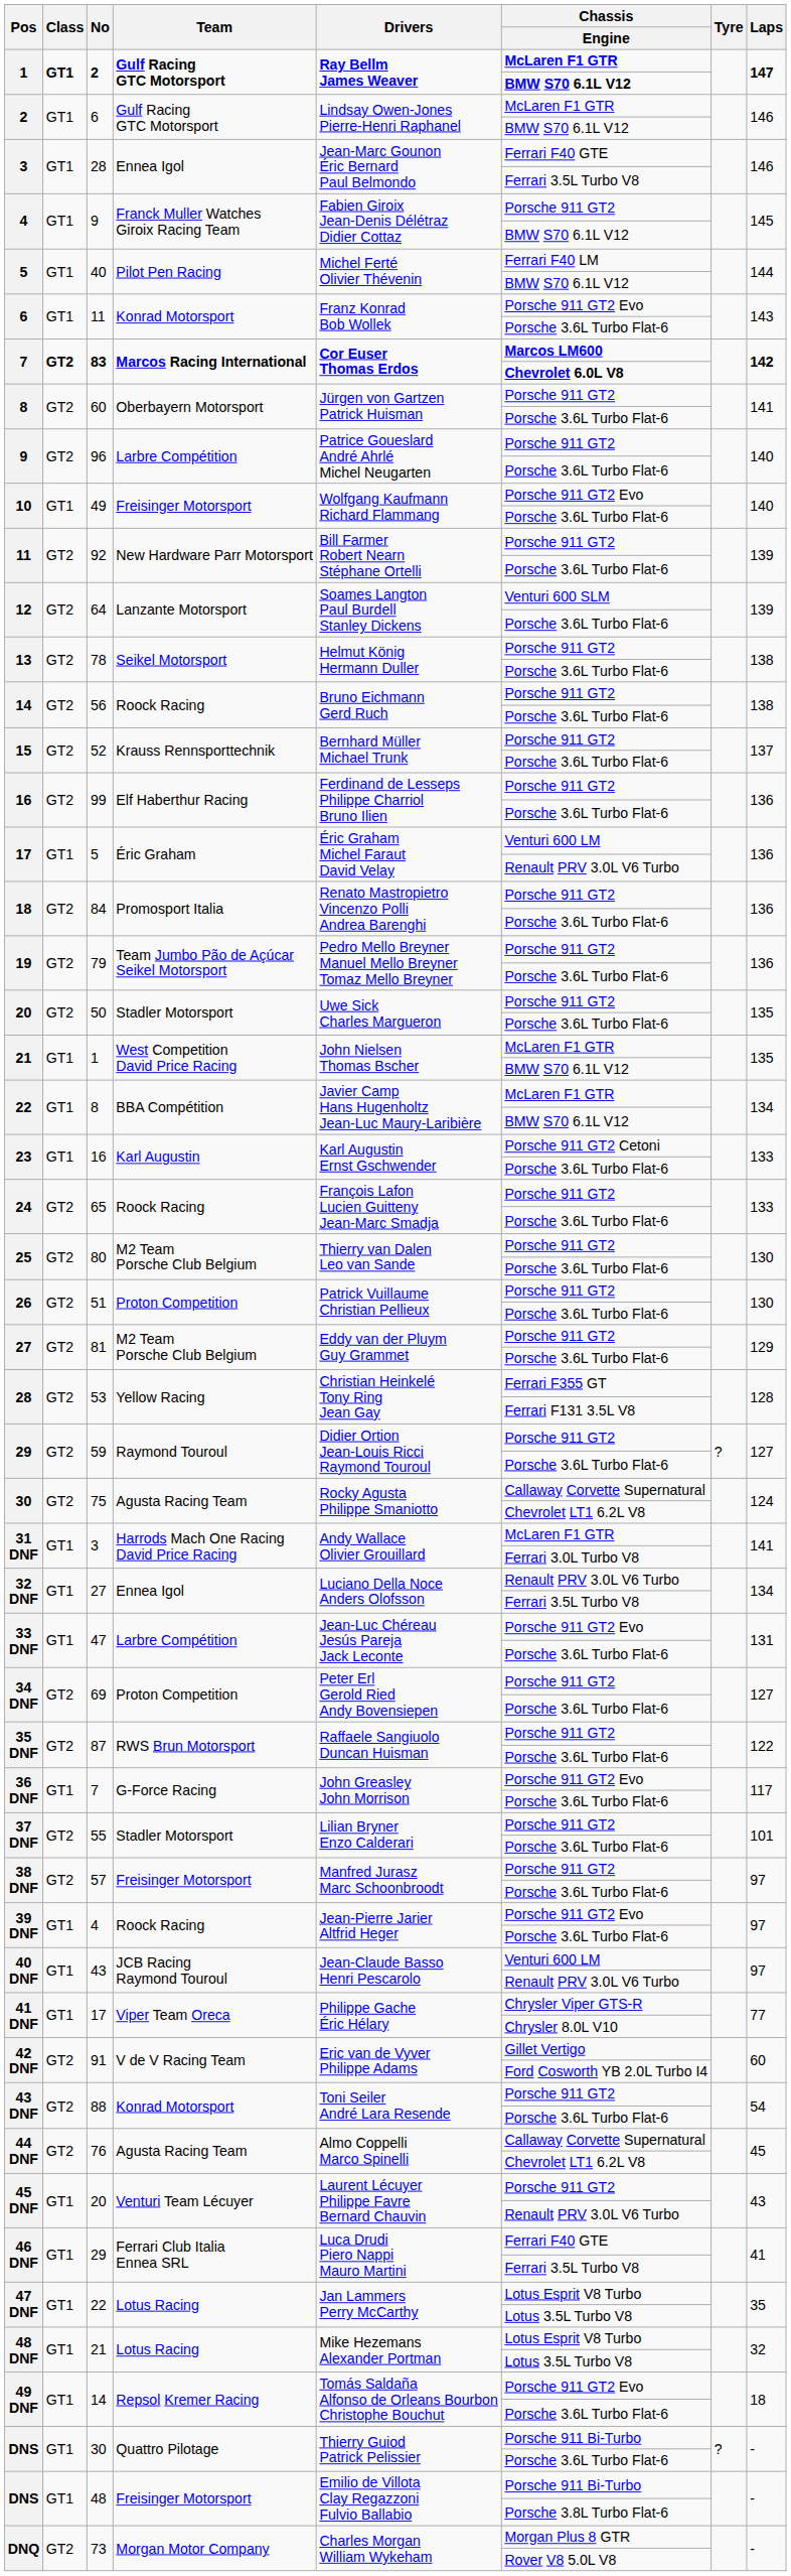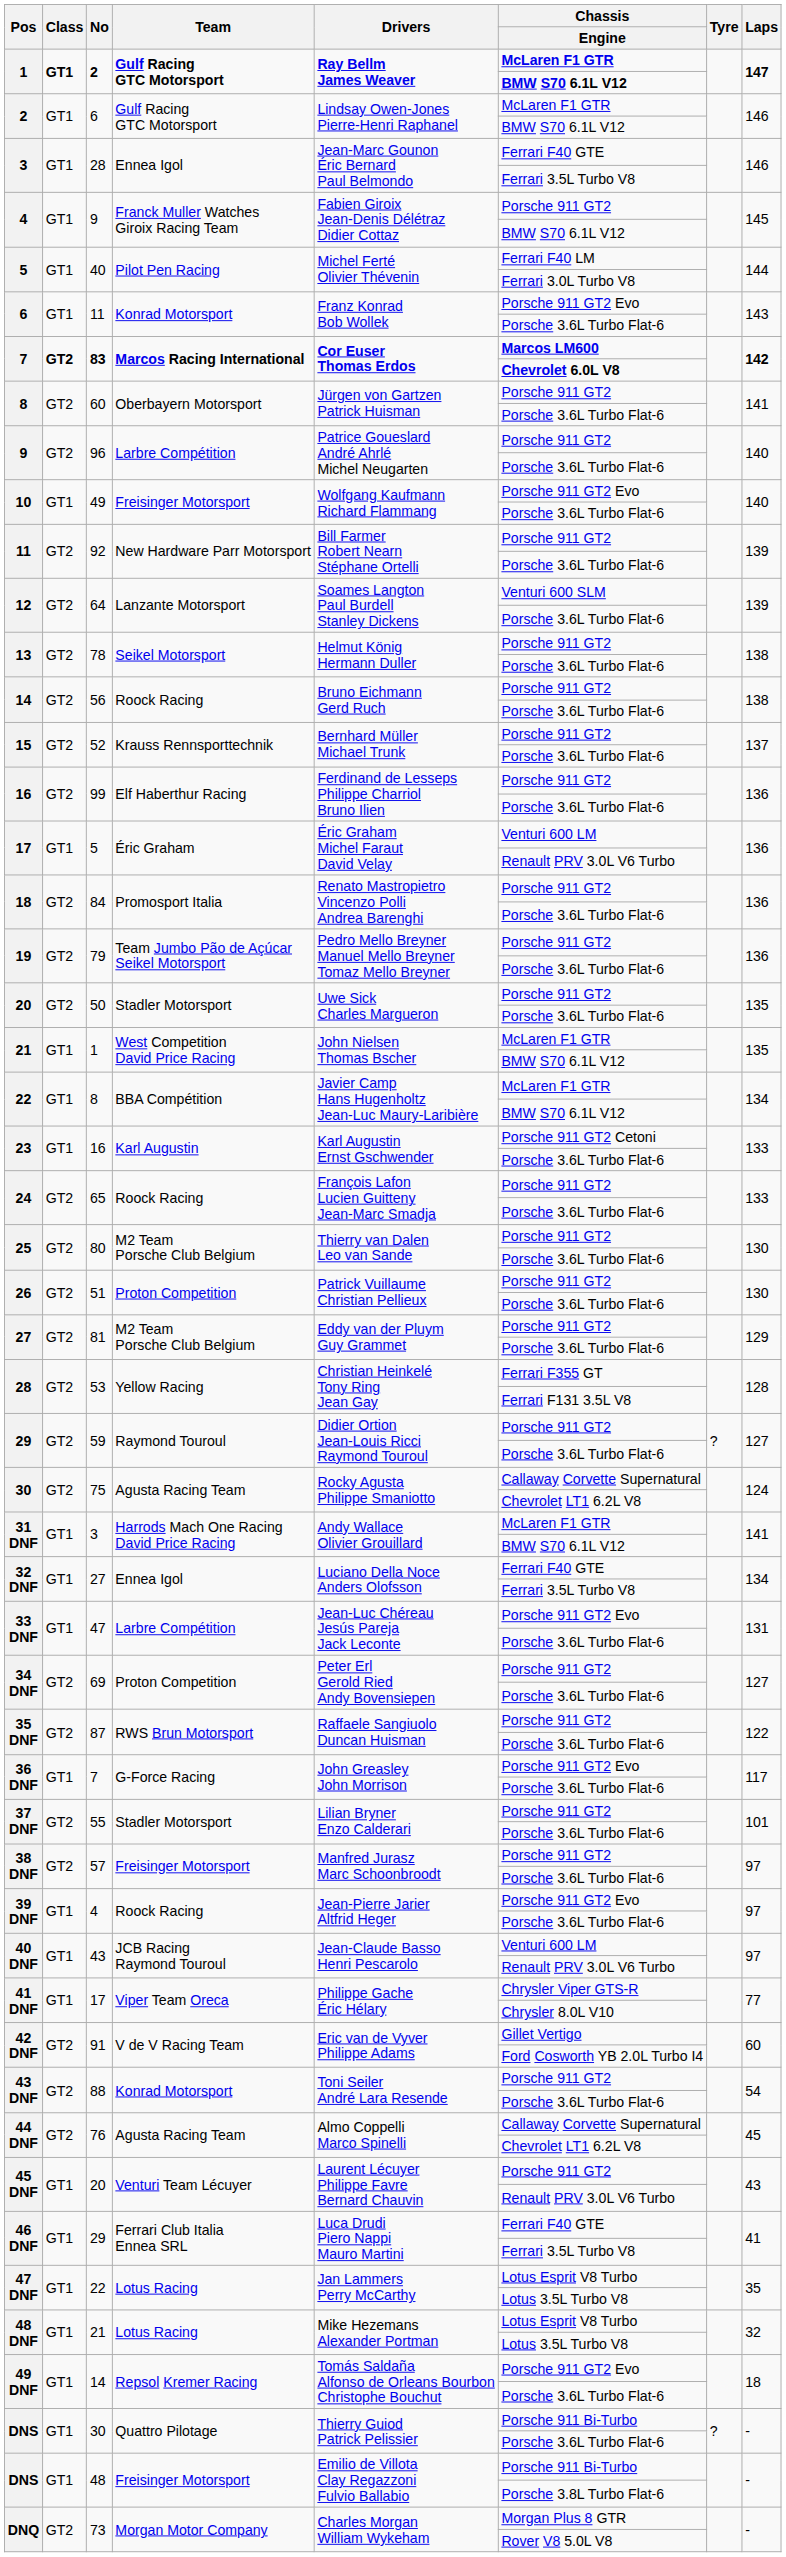row 12 | Chassis / Engine: BMW S70 6.1L V12 -> Ferrari 3.0L Turbo V8
row 64 | Chassis / Engine: Ferrari 3.0L Turbo V8 -> BMW S70 6.1L V12
row 65 | Chassis / Engine: Renault PRV 3.0L V6 Turbo -> Ferrari F40 GTE
